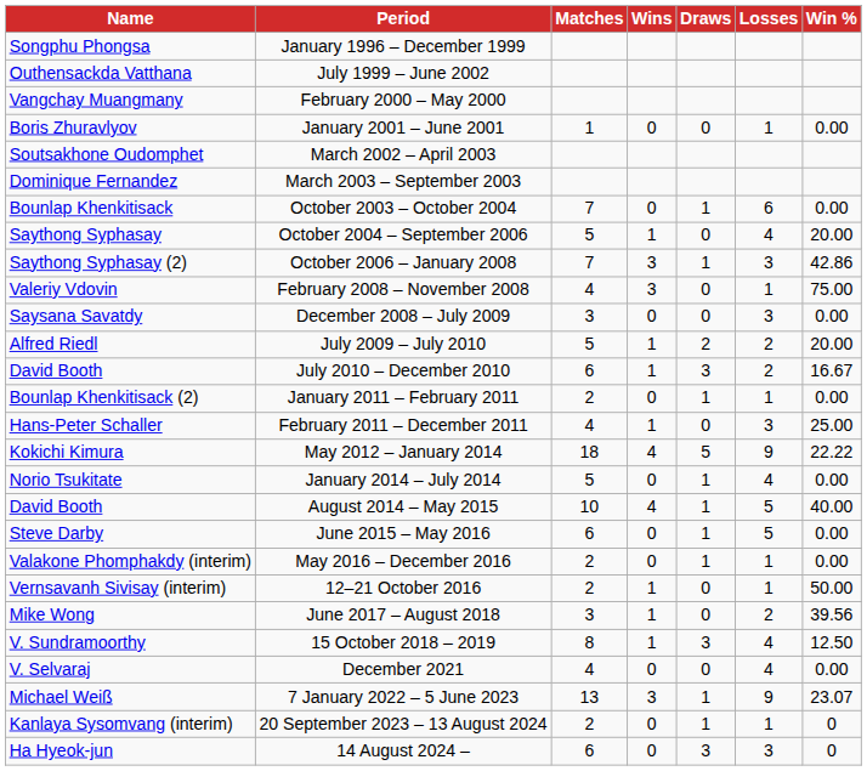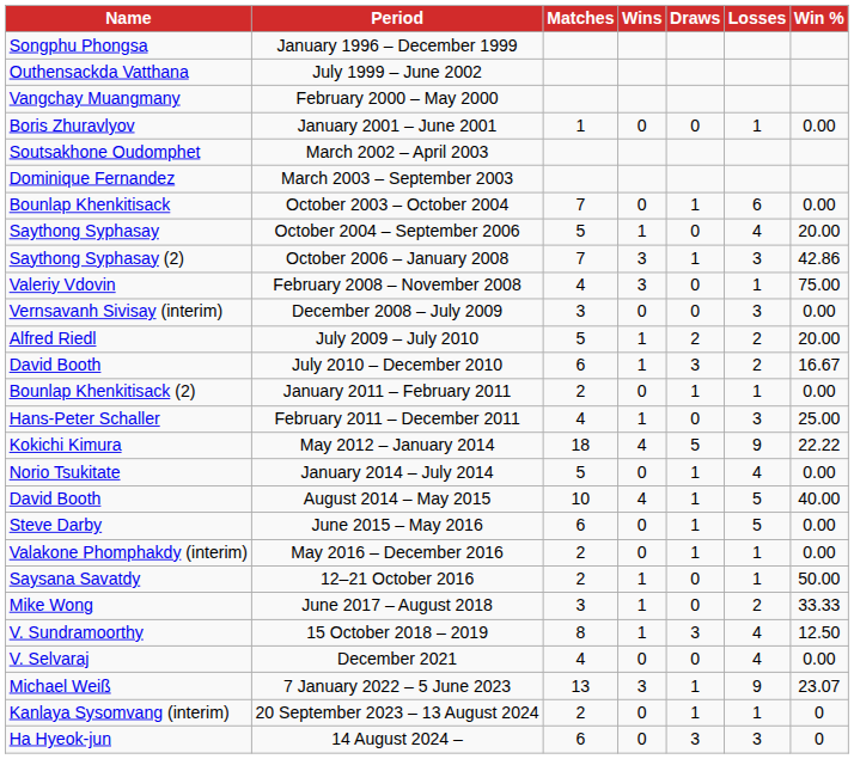December 2008 – July 2009 | Name: Saysana Savatdy -> Vernsavanh Sivisay (interim)
12–21 October 2016 | Name: Vernsavanh Sivisay (interim) -> Saysana Savatdy
June 2017 – August 2018 | Win %: 39.56 -> 33.33
